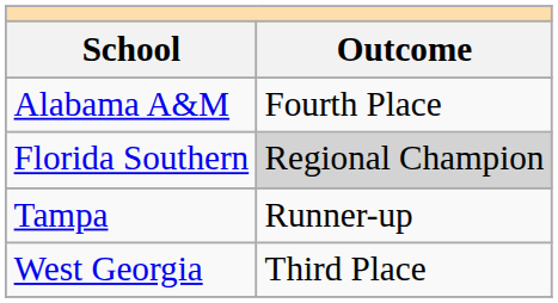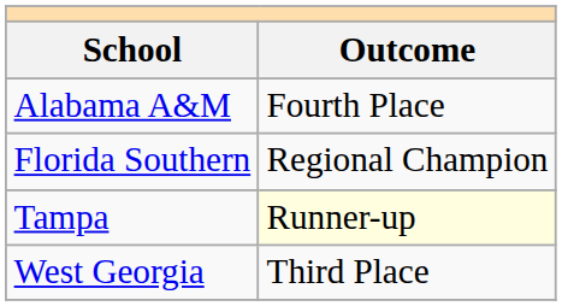Florida Southern | Outcome: lightgrey background -> no background
Tampa | Outcome: no background -> lightyellow background
